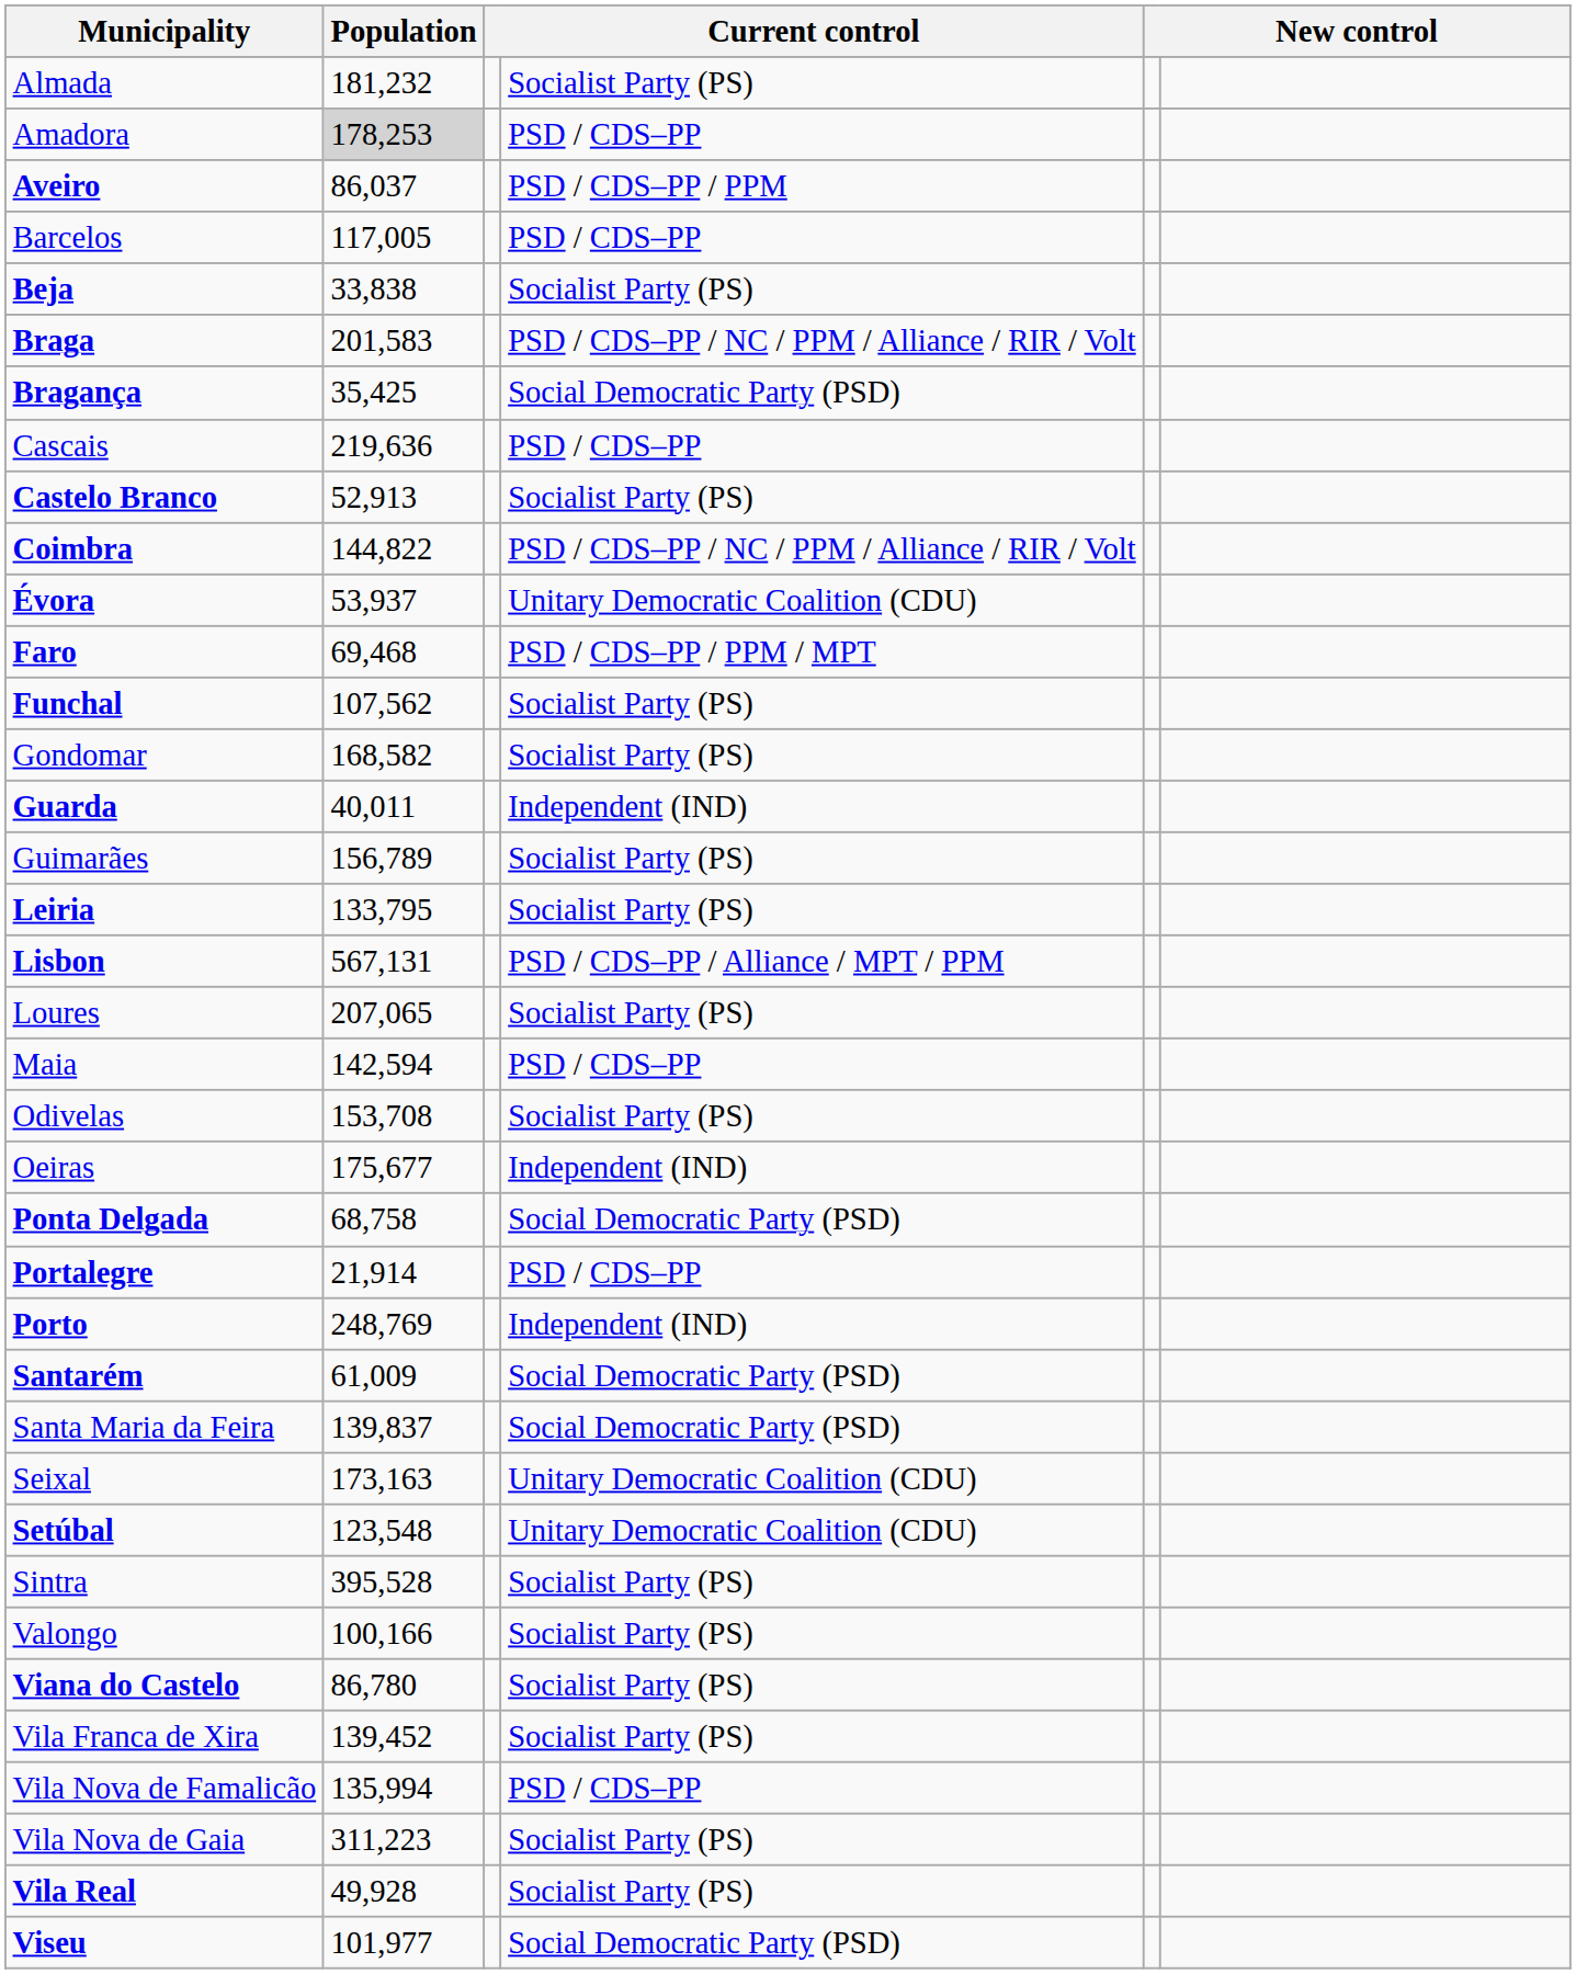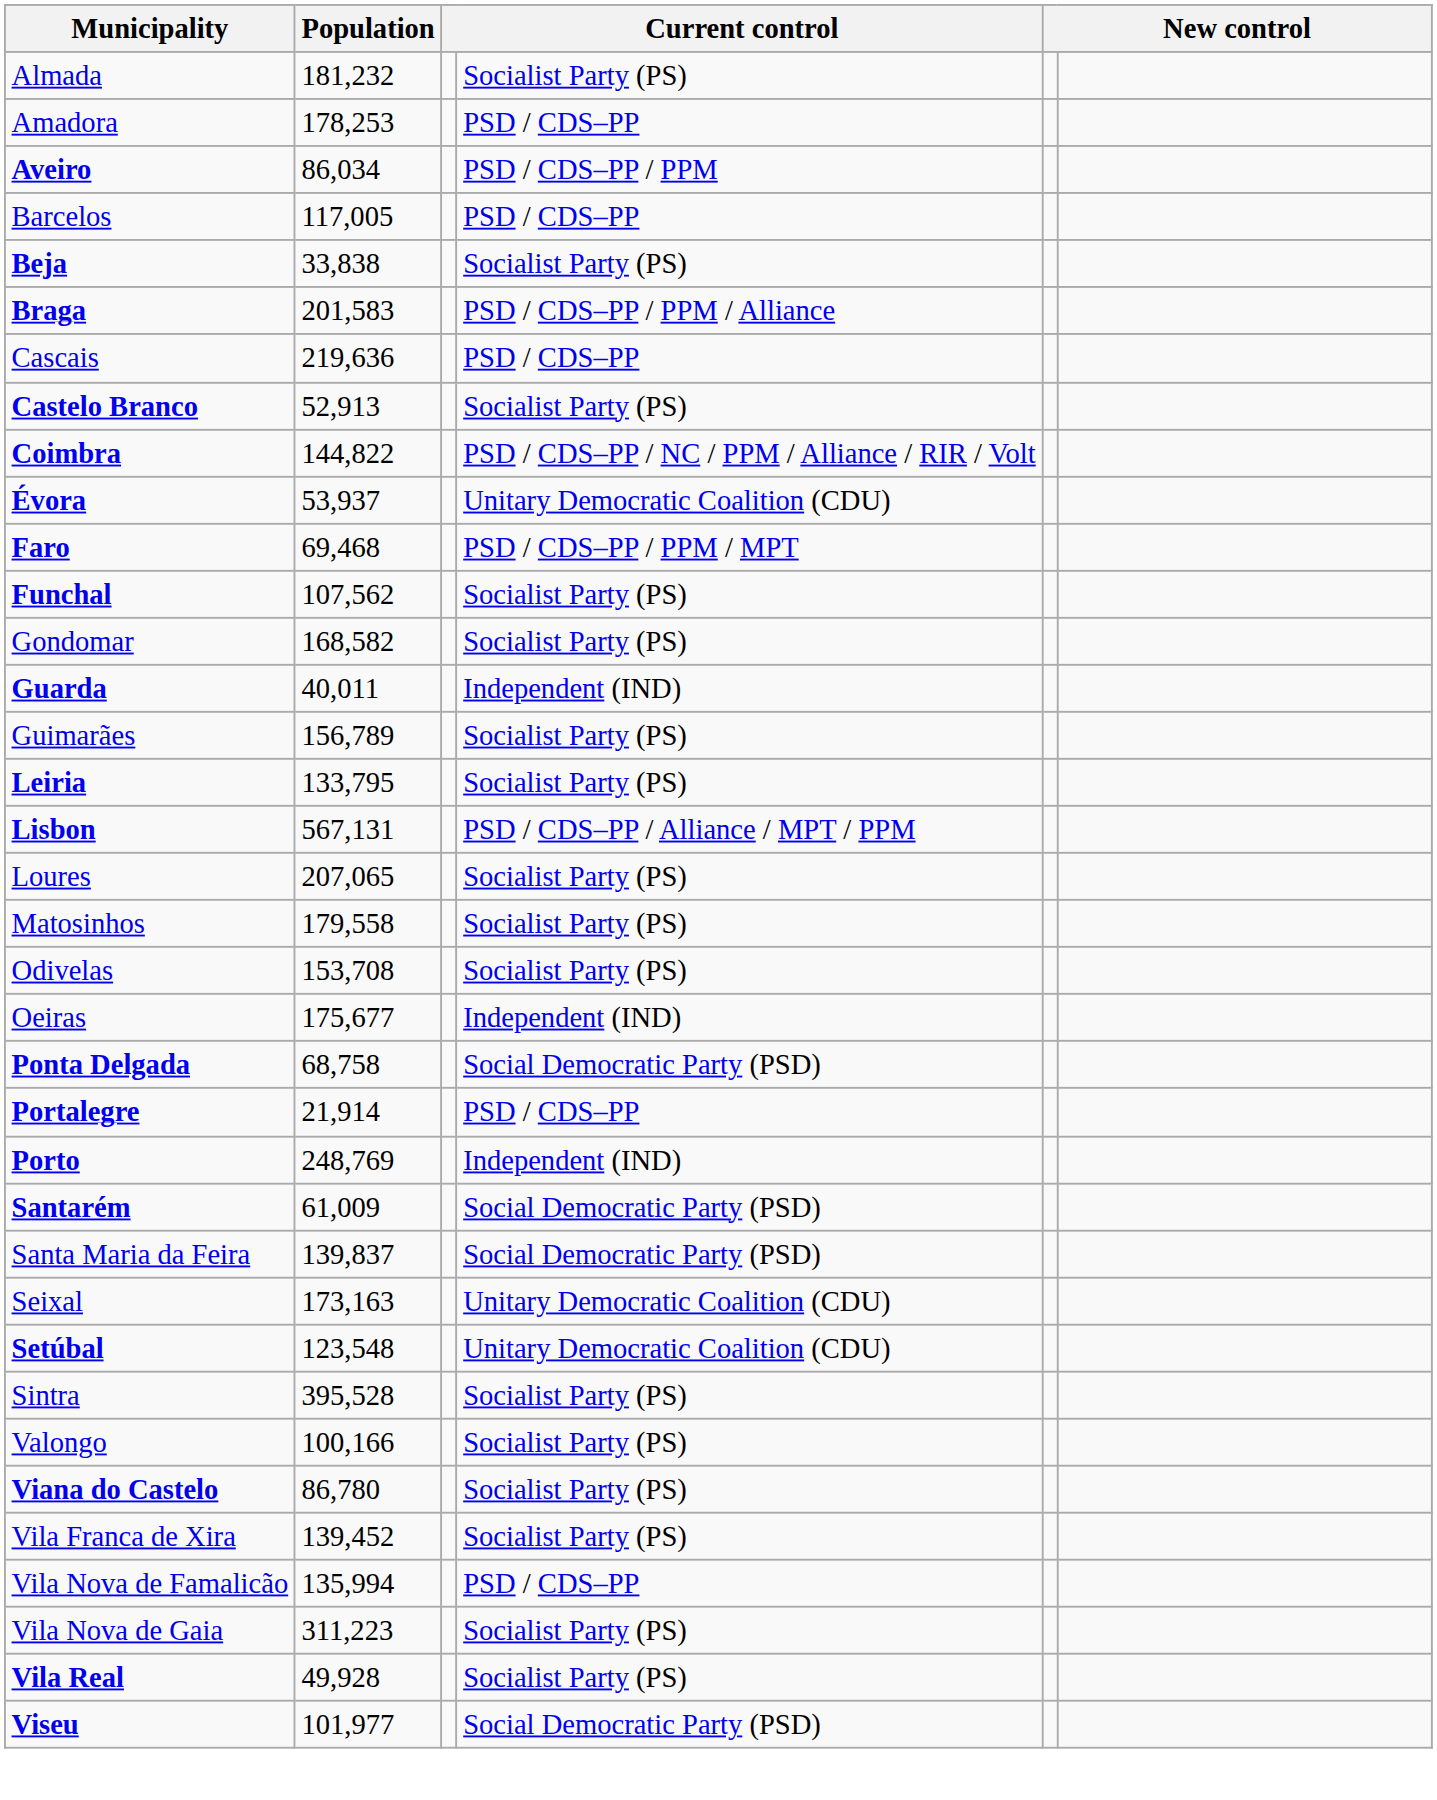Amadora | Population: lightgrey background -> no background
Aveiro | Population: 86,037 -> 86,034
Braga | column 4: PSD / CDS–PP / NC / PPM / Alliance / RIR / Volt -> PSD / CDS–PP / PPM / Alliance
- row: Bragança | 35,425 | Social Democratic Party (PSD)
- row: Maia | 142,594 | PSD / CDS–PP
+ row: Matosinhos | 179,558 | Socialist Party (PS)
